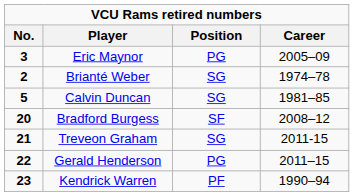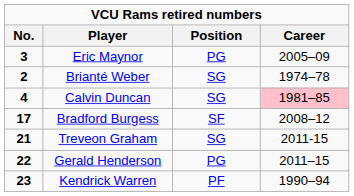Calvin Duncan | No.: 5 -> 4
Calvin Duncan | Career: no background -> pink background
Bradford Burgess | No.: 20 -> 17
